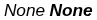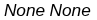row 1 | column 2: bold -> normal
